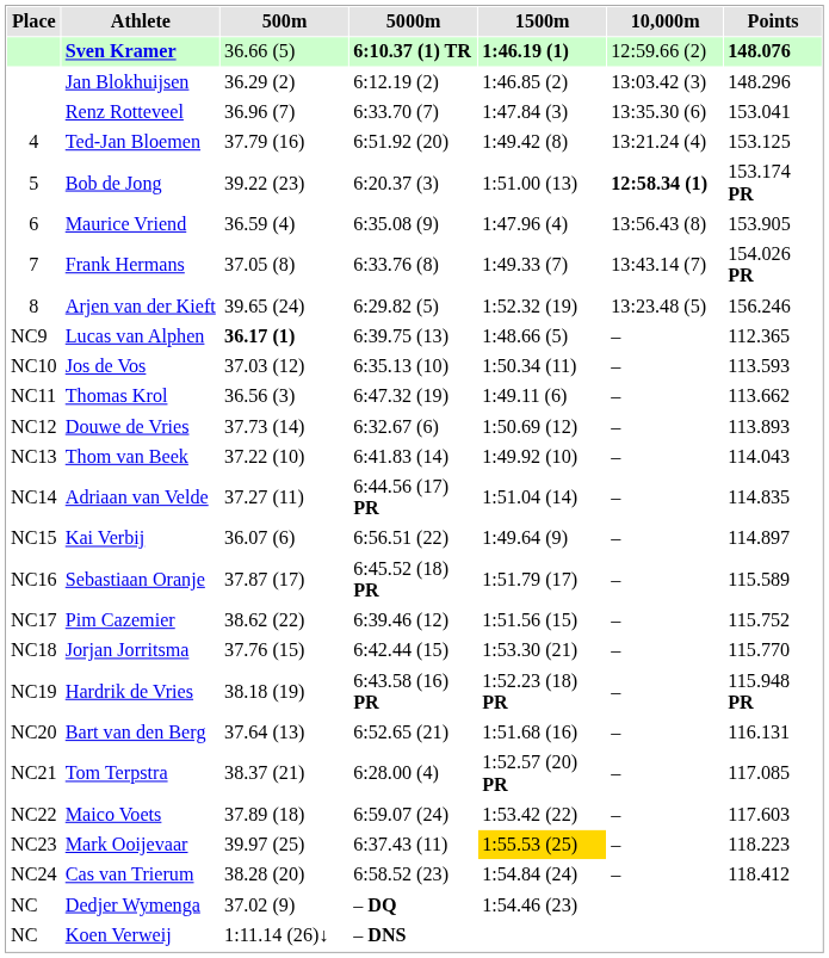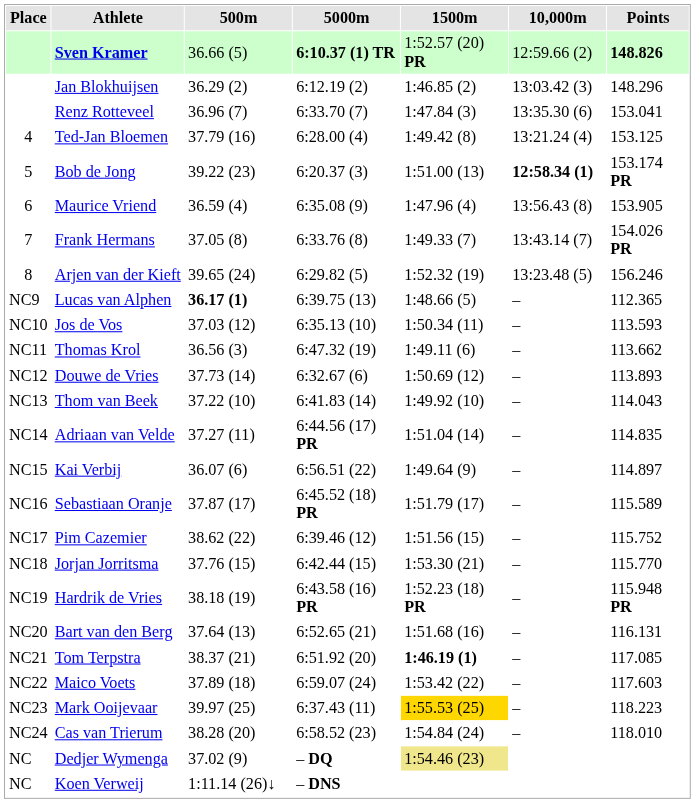Sven Kramer | 1500m: 1:46.19 (1) -> 1:52.57 (20) PR
Sven Kramer | Points: 148.076 -> 148.826
Ted-Jan Bloemen | 5000m: 6:51.92 (20) -> 6:28.00 (4)
Tom Terpstra | 5000m: 6:28.00 (4) -> 6:51.92 (20)
Tom Terpstra | 1500m: 1:52.57 (20) PR -> 1:46.19 (1)
Cas van Trierum | Points: 118.412 -> 118.010
Dedjer Wymenga | 1500m: no background -> khaki background
